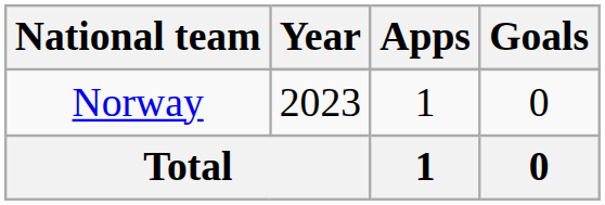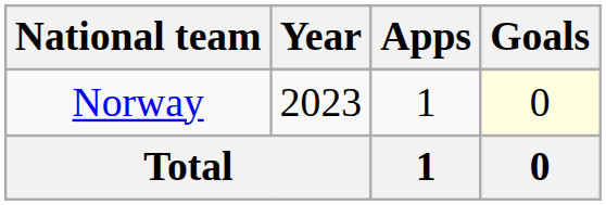2023 | Goals: no background -> lightyellow background
